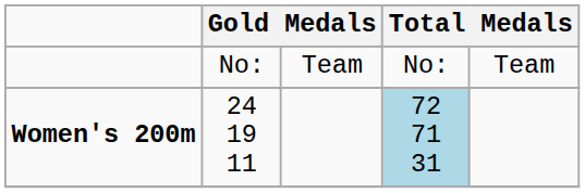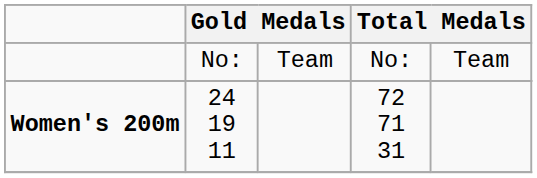Women's 200m | column 4: lightblue background -> no background
